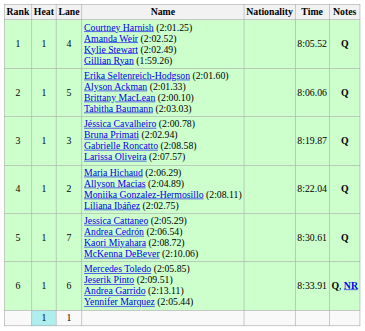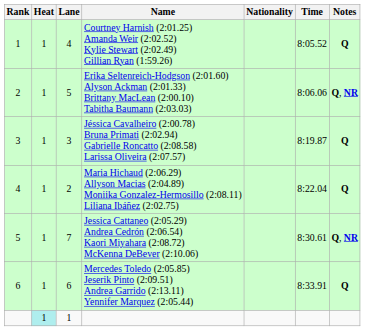row 3 | Notes: Q -> Q, NR
row 6 | Notes: Q -> Q, NR
row 7 | Notes: Q, NR -> Q
